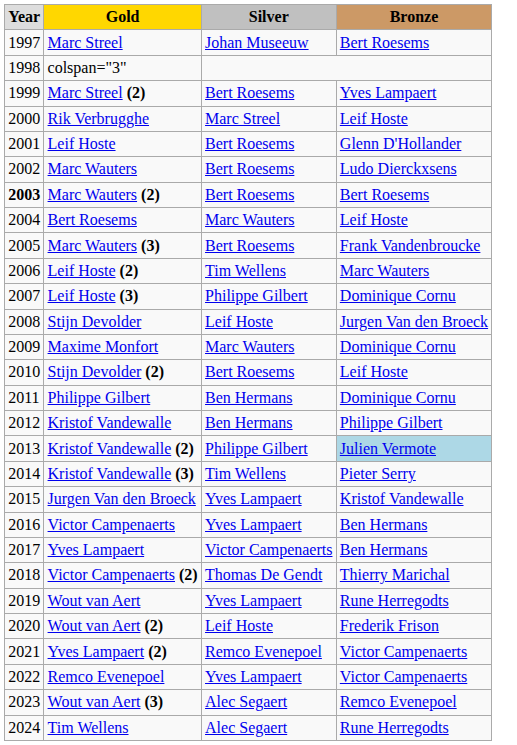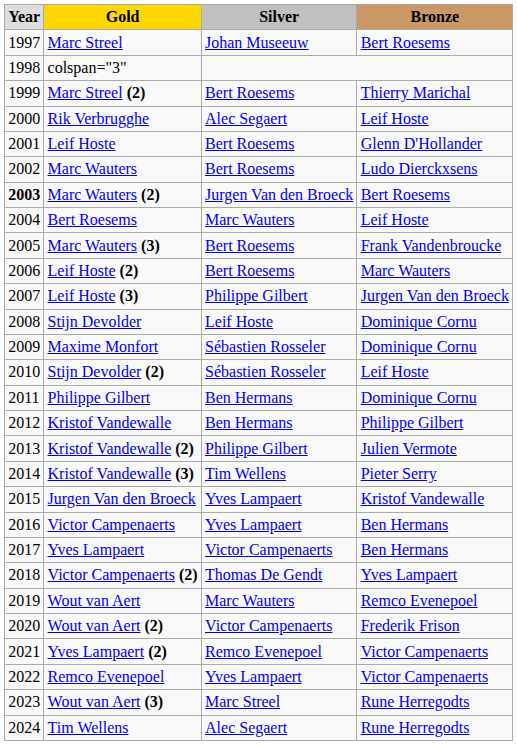Marc Streel (2) | Bronze: Yves Lampaert -> Thierry Marichal
Rik Verbrugghe | Silver: Marc Streel -> Alec Segaert
Marc Wauters (2) | Silver: Bert Roesems -> Jurgen Van den Broeck
Leif Hoste (2) | Silver: Tim Wellens -> Bert Roesems
Leif Hoste (3) | Bronze: Dominique Cornu -> Jurgen Van den Broeck
Stijn Devolder | Bronze: Jurgen Van den Broeck -> Dominique Cornu
Maxime Monfort | Silver: Marc Wauters -> Sébastien Rosseler
Stijn Devolder (2) | Silver: Bert Roesems -> Sébastien Rosseler
Kristof Vandewalle (2) | Bronze: lightblue background -> no background
Victor Campenaerts (2) | Bronze: Thierry Marichal -> Yves Lampaert
Wout van Aert | Silver: Yves Lampaert -> Marc Wauters
Wout van Aert | Bronze: Rune Herregodts -> Remco Evenepoel
Wout van Aert (2) | Silver: Leif Hoste -> Victor Campenaerts
Wout van Aert (3) | Silver: Alec Segaert -> Marc Streel
Wout van Aert (3) | Bronze: Remco Evenepoel -> Rune Herregodts
